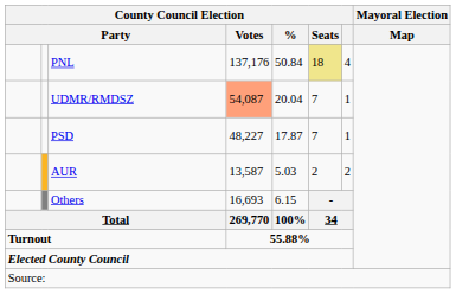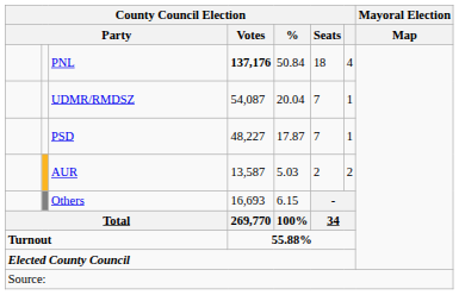PNL | County Council Election / Votes: normal -> bold
PNL | County Council Election / Seats: khaki background -> no background
UDMR/RMDSZ | County Council Election / Votes: lightsalmon background -> no background
